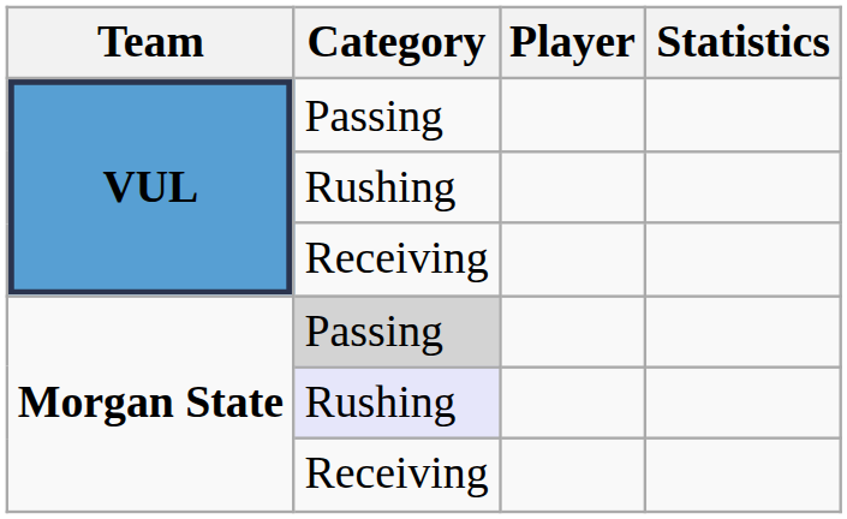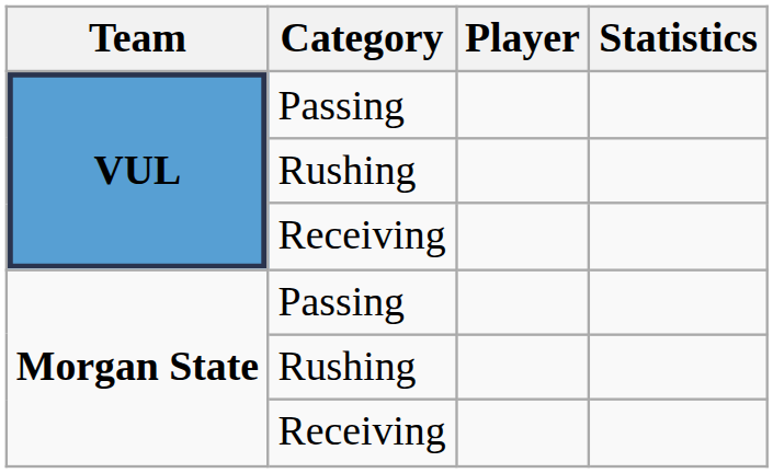Morgan State / Passing | Category: lightgrey background -> no background
Morgan State / Rushing | Category: lavender background -> no background
